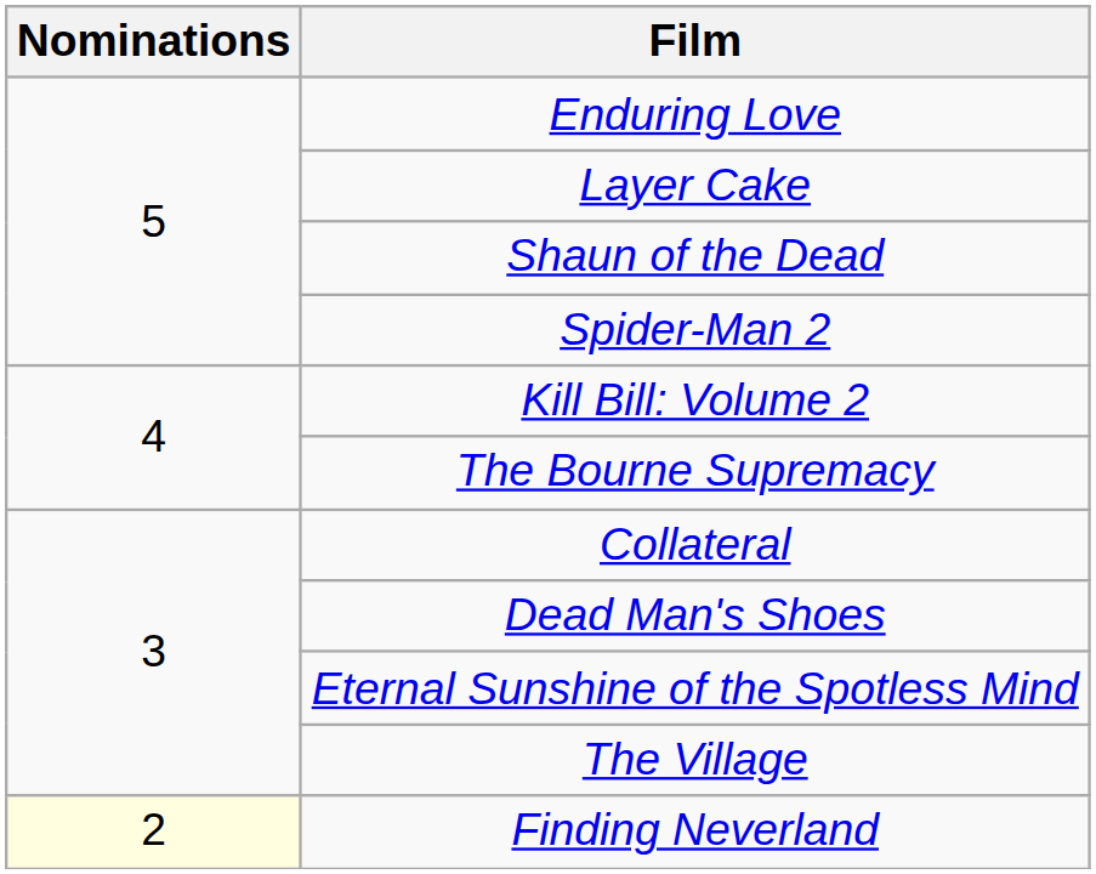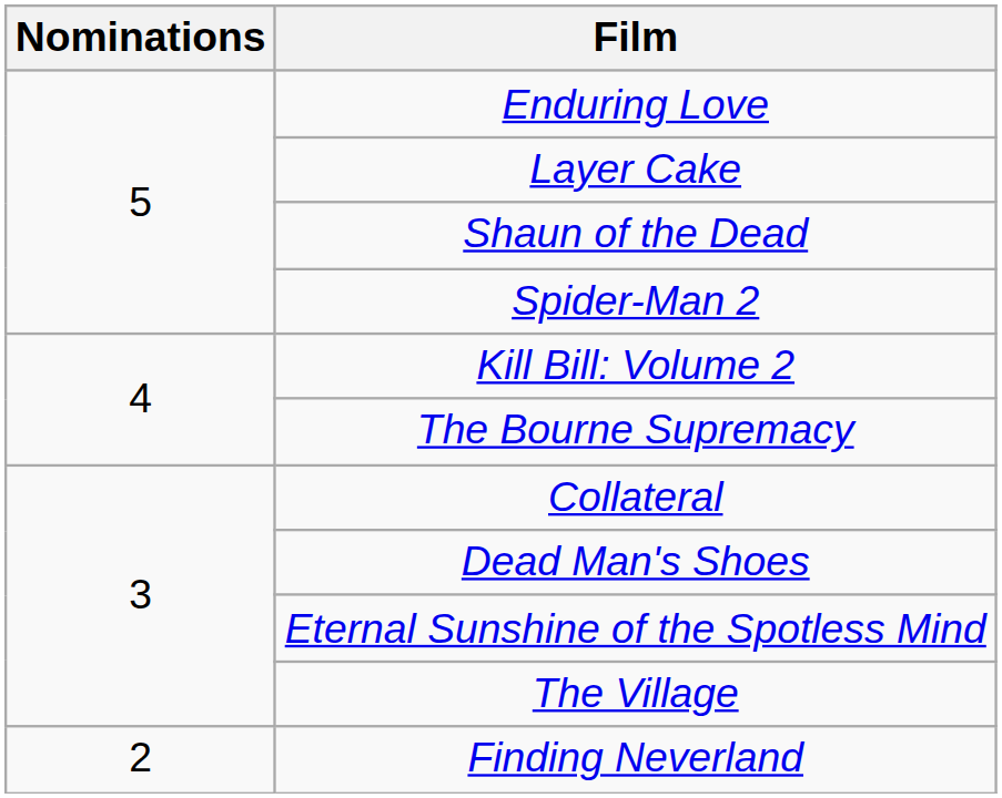Finding Neverland | Nominations: lightyellow background -> no background
